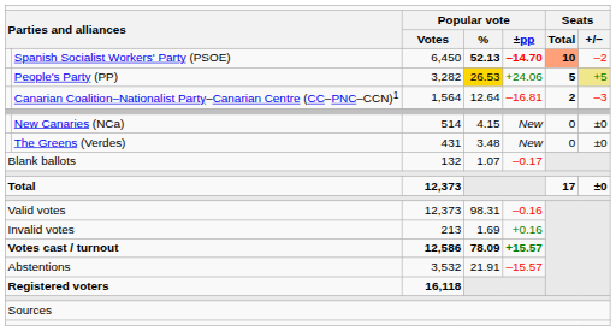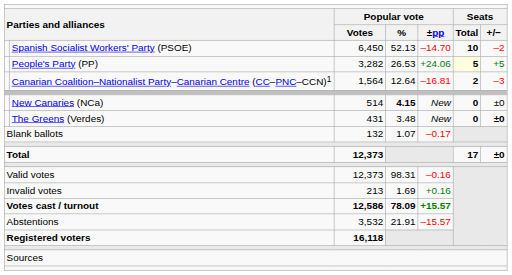Spanish Socialist Workers' Party (PSOE) | column 4: bold -> normal
Spanish Socialist Workers' Party (PSOE) | column 5: bold -> normal
Spanish Socialist Workers' Party (PSOE) | column 6: lightsalmon background -> no background
People's Party (PP) | column 4: gold background -> no background
People's Party (PP) | column 6: no background -> lightyellow background
People's Party (PP) | column 7: khaki background -> no background
New Canaries (NCa) | column 4: normal -> bold
New Canaries (NCa) | column 6: normal -> bold
The Greens (Verdes) | column 6: normal -> bold
The Greens (Verdes) | column 7: normal -> bold
